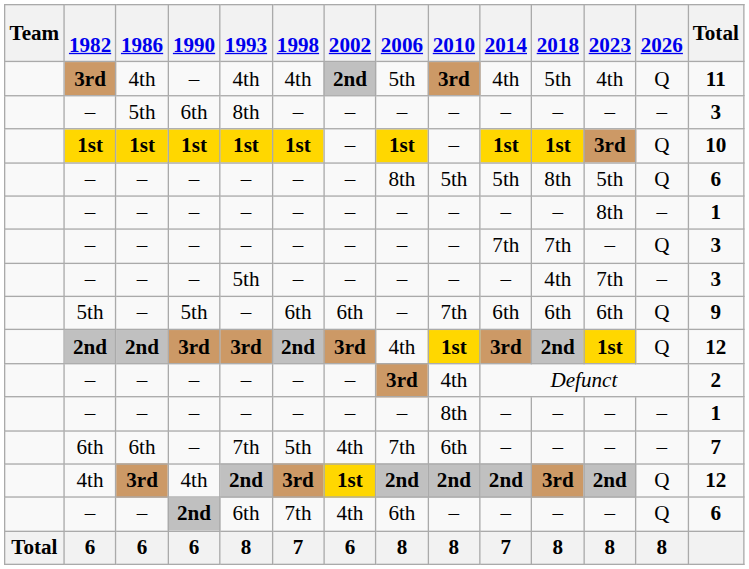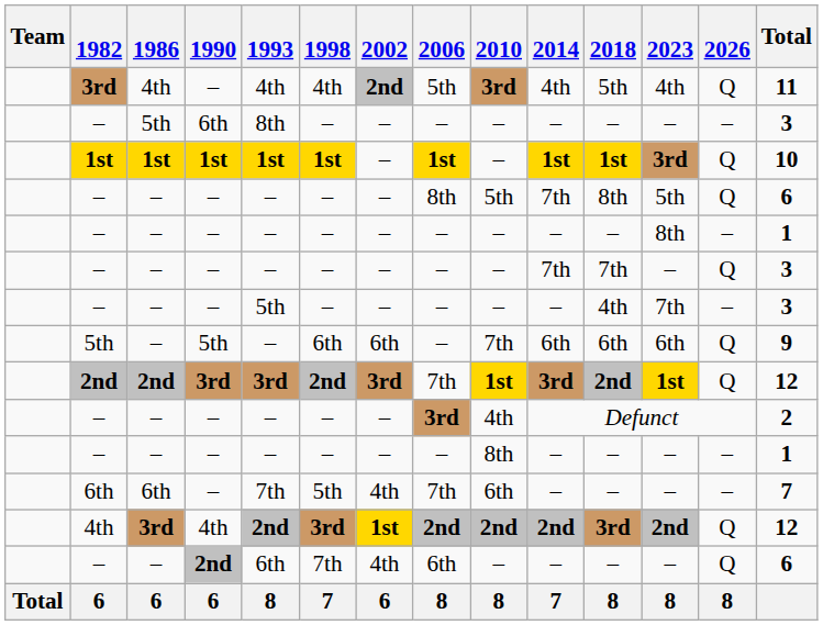row 5 | 2014: 5th -> 7th
row 10 | 2006: 4th -> 7th
